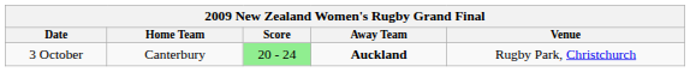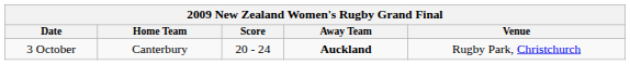3 October | Score: lightgreen background -> no background
